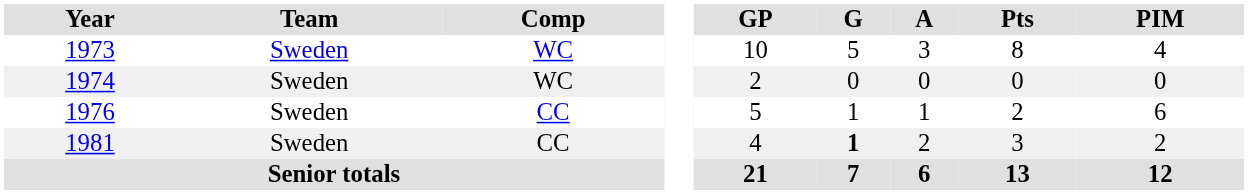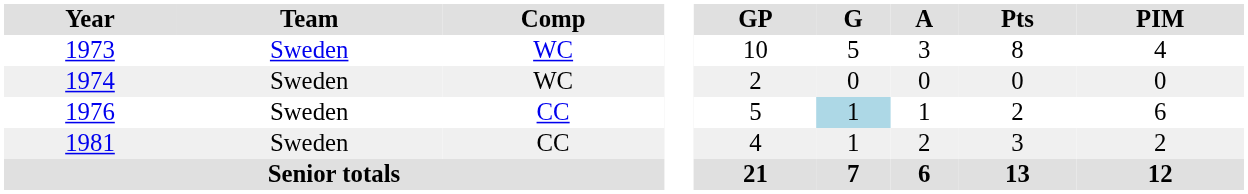1976 | G: no background -> lightblue background
1981 | G: bold -> normal
